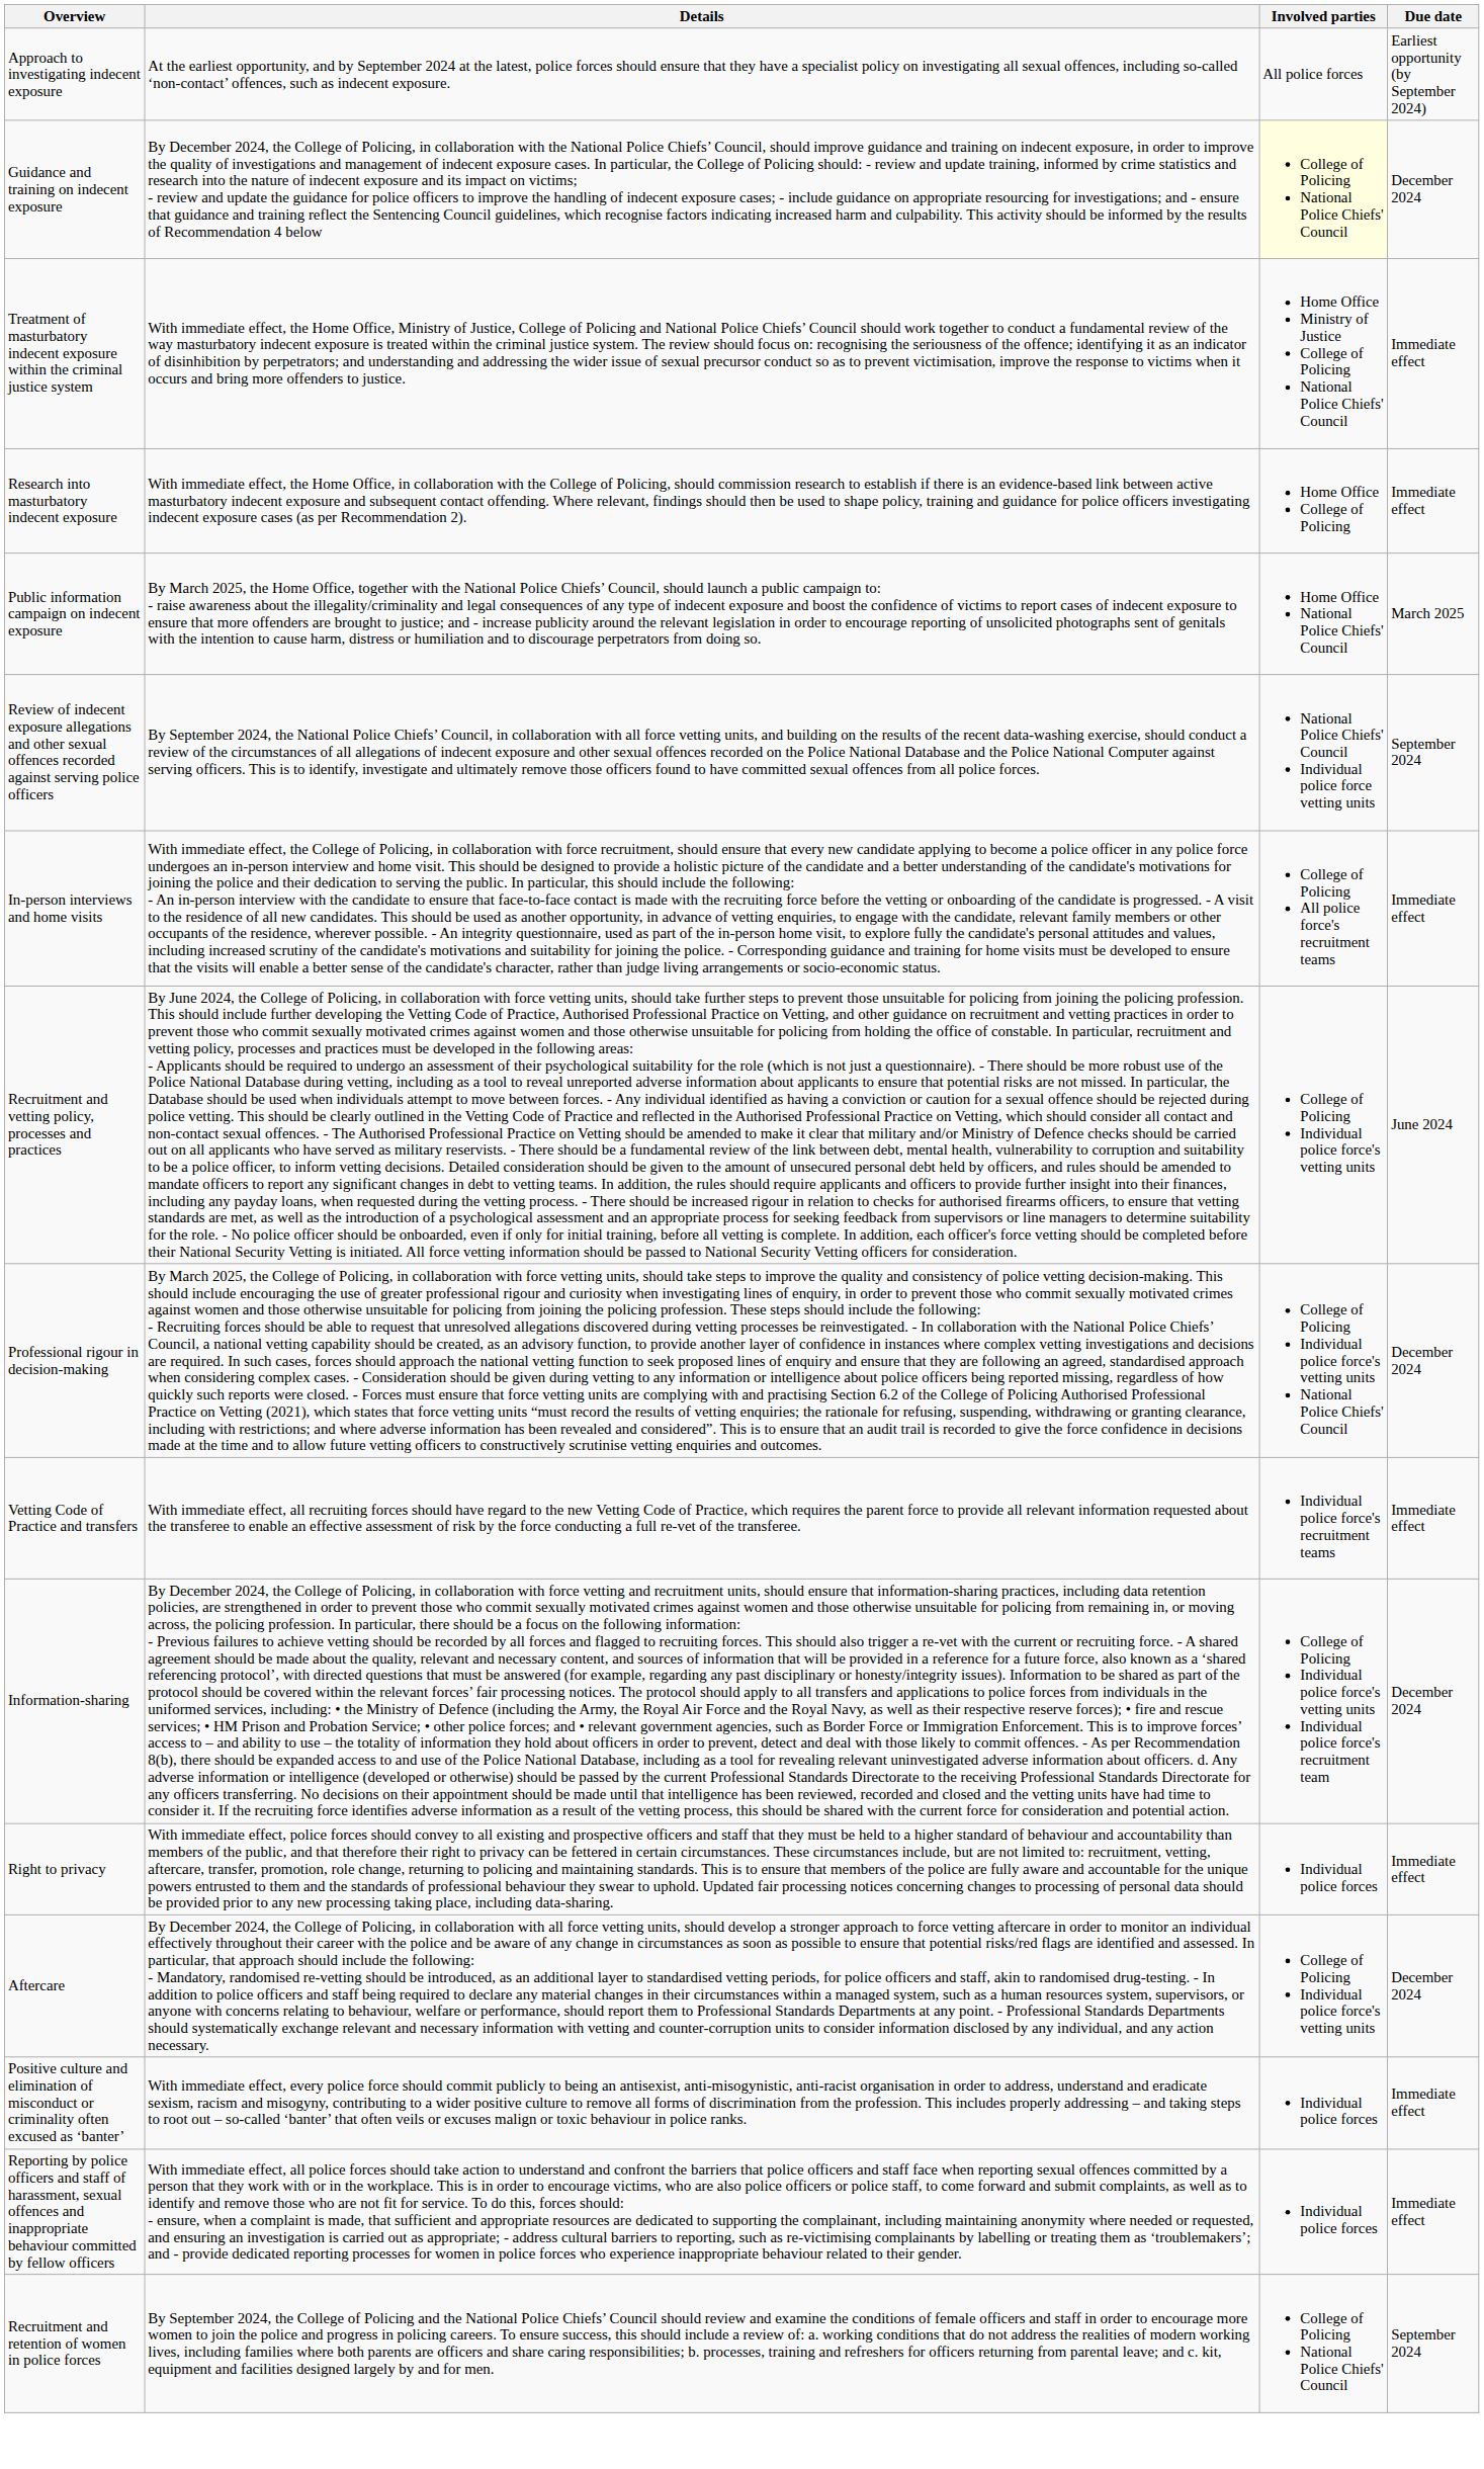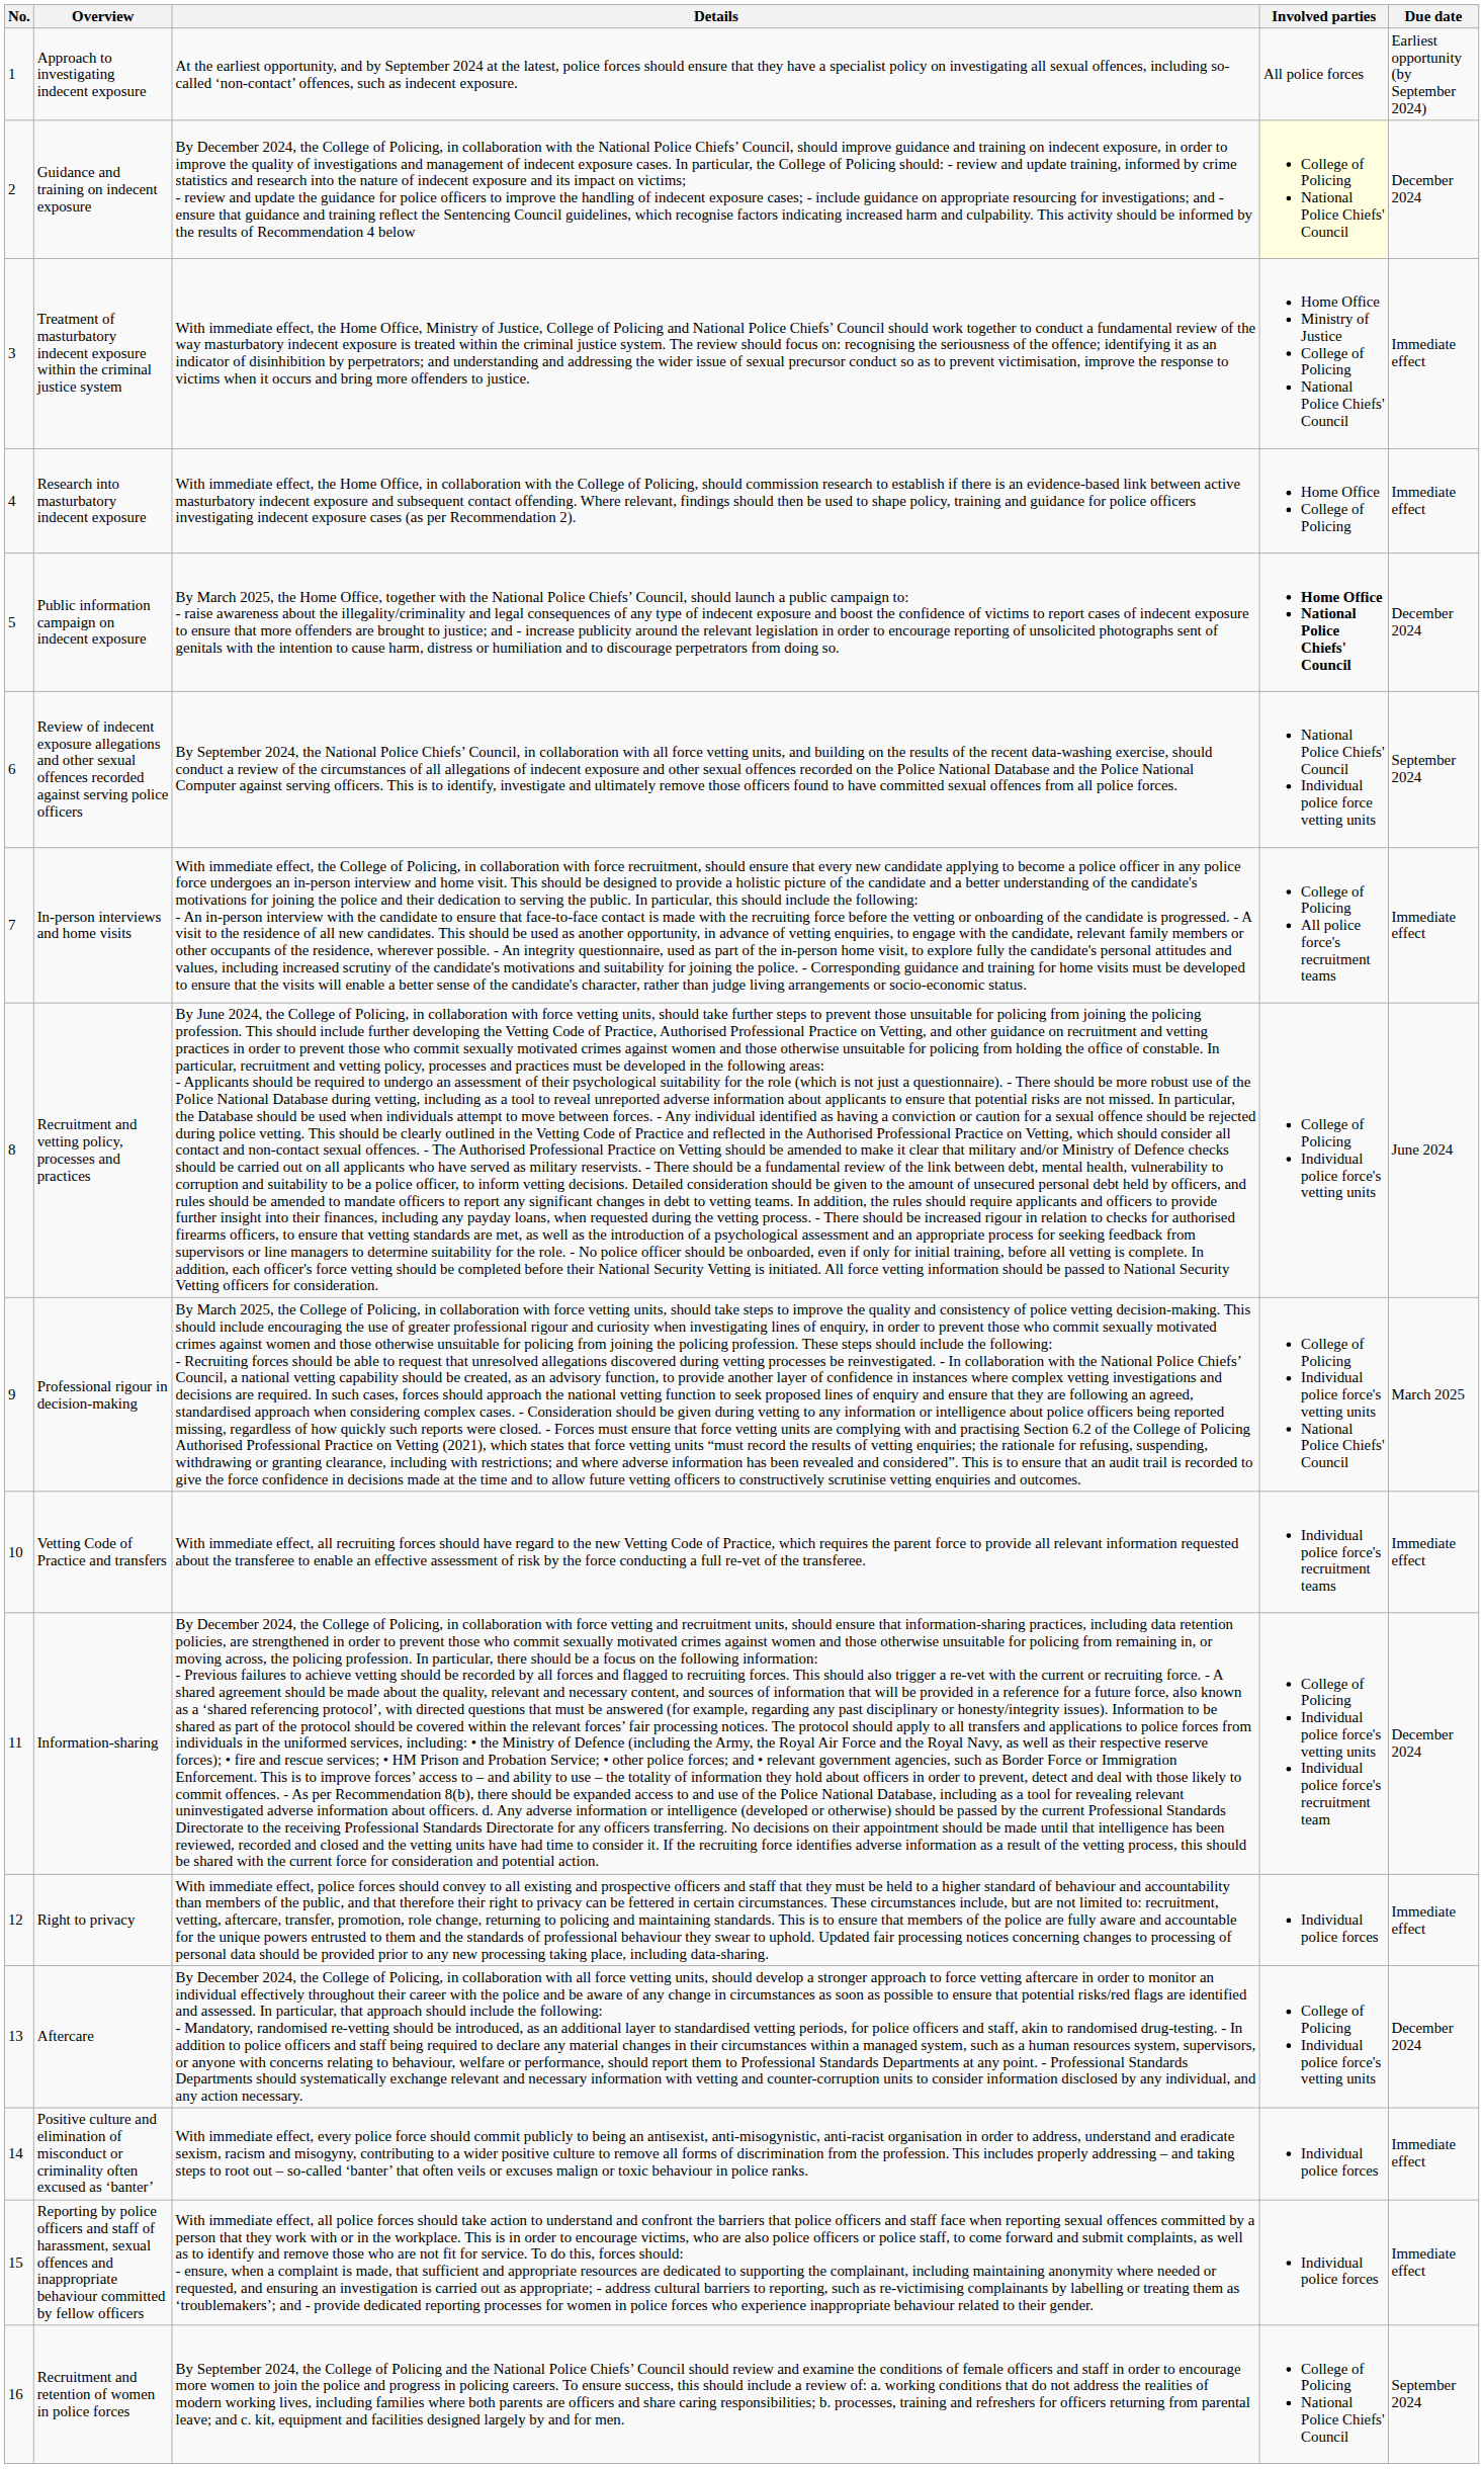+ column: No. | 1 | 2 | 3 | 4 | 5 | 6 | 7 | 8 | 9 | 10 | 11 | 12 | 13 | 14 | 15 | 16
Public information campaign on indecent exposure | Involved parties: normal -> bold
Public information campaign on indecent exposure | Due date: March 2025 -> December 2024
Professional rigour in decision-making | Due date: December 2024 -> March 2025
